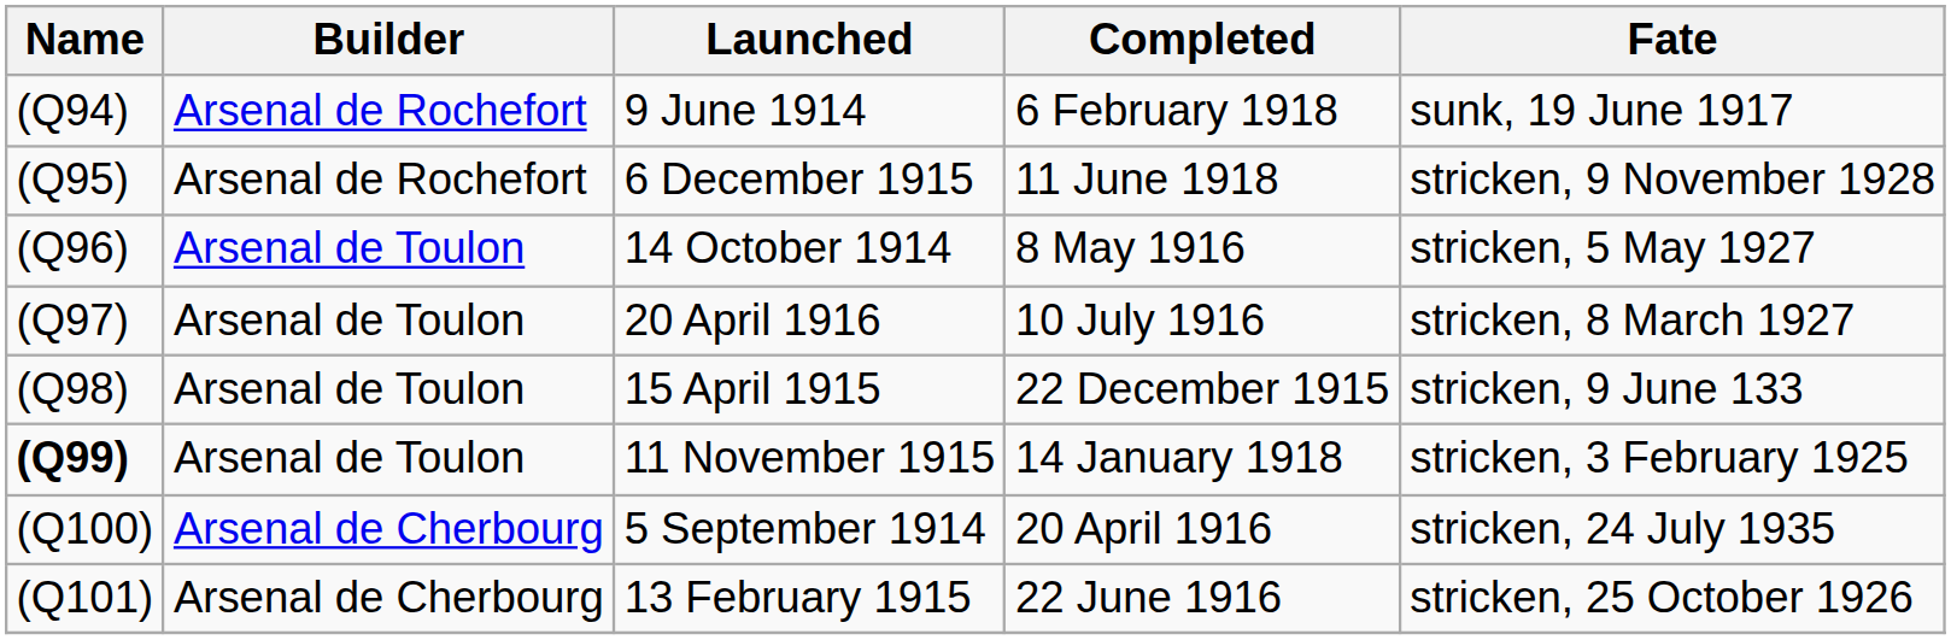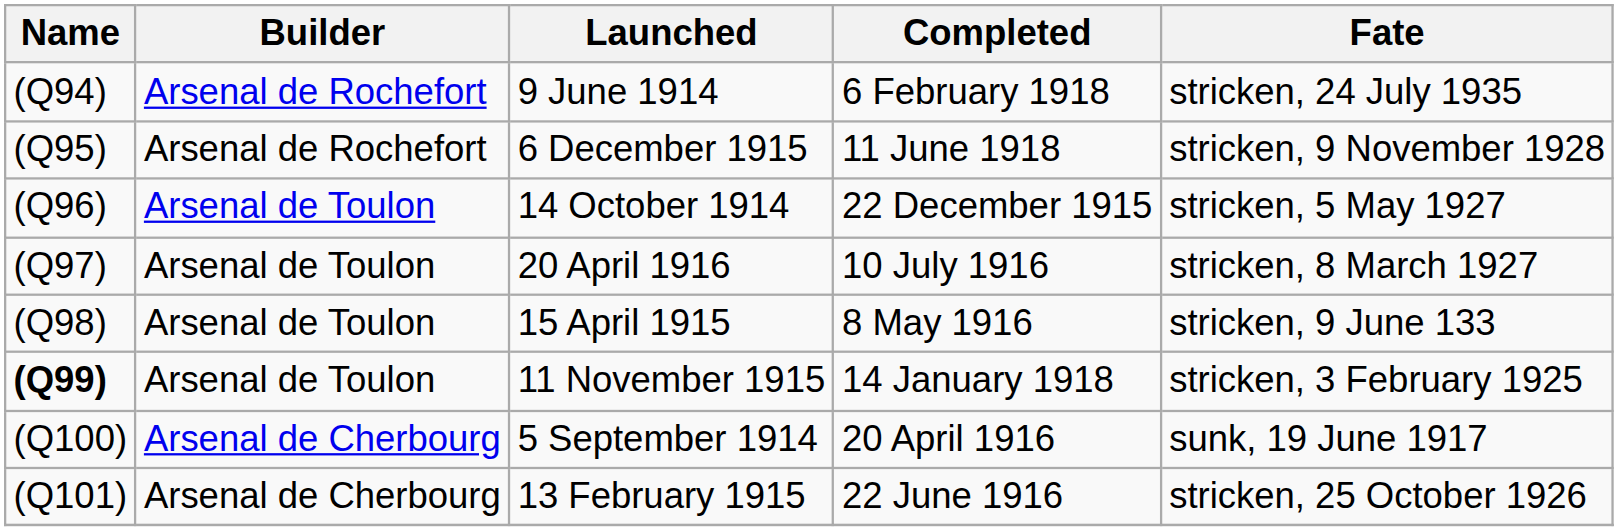9 June 1914 | Fate: sunk, 19 June 1917 -> stricken, 24 July 1935
14 October 1914 | Completed: 8 May 1916 -> 22 December 1915
15 April 1915 | Completed: 22 December 1915 -> 8 May 1916
5 September 1914 | Fate: stricken, 24 July 1935 -> sunk, 19 June 1917
